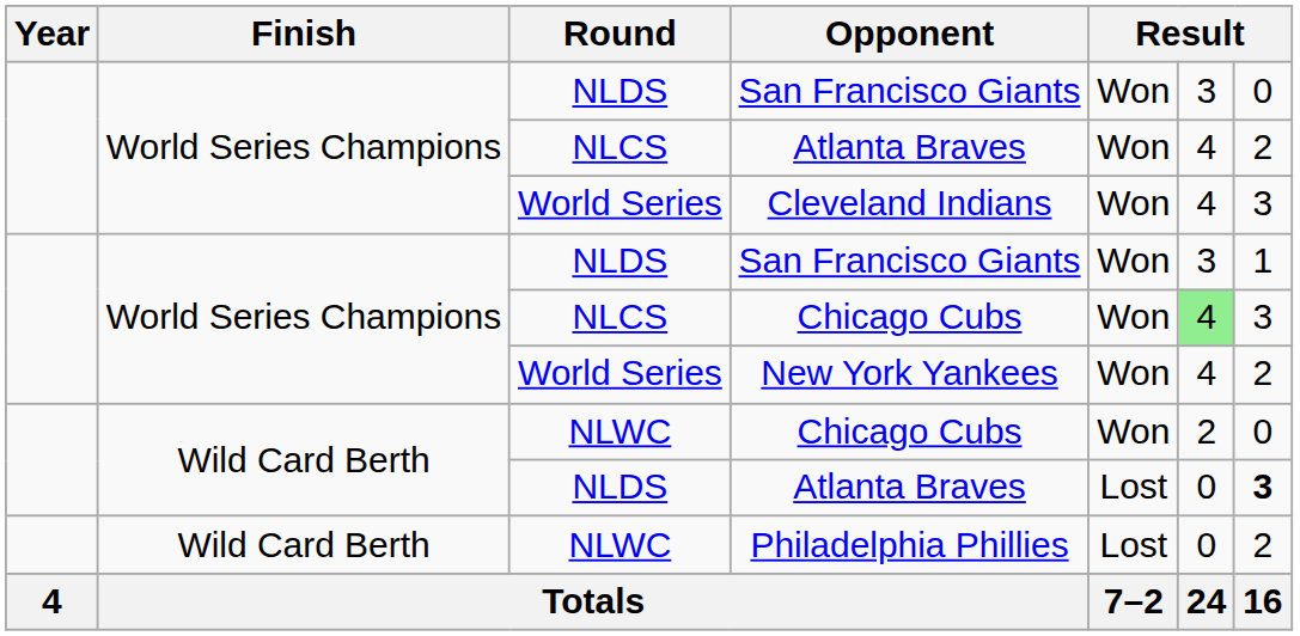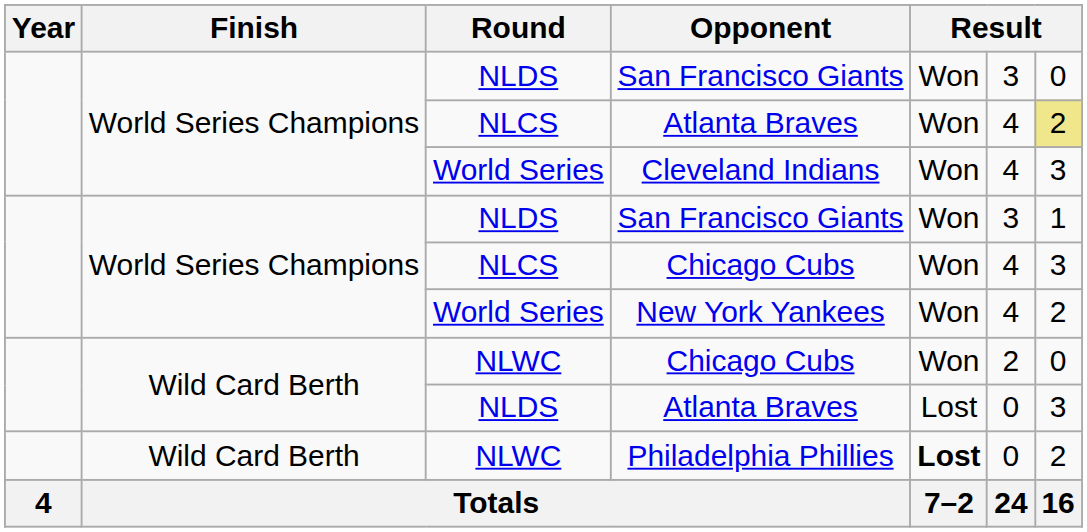NLCS / Atlanta Braves | column 7: no background -> khaki background
NLCS / Chicago Cubs | column 6: lightgreen background -> no background
NLDS / Atlanta Braves | column 7: bold -> normal
Philadelphia Phillies | column 5: normal -> bold
